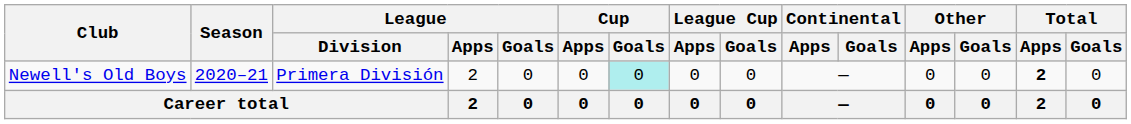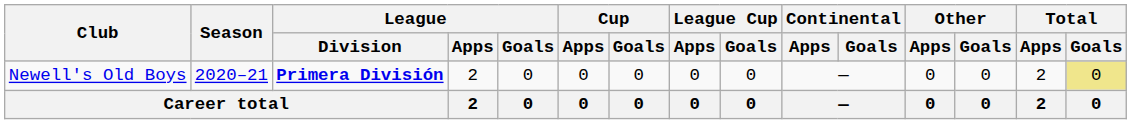Newell's Old Boys | League / Division: normal -> bold
Newell's Old Boys | Cup / Goals: paleturquoise background -> no background
Newell's Old Boys | Total / Apps: bold -> normal
Newell's Old Boys | Total / Goals: no background -> khaki background
